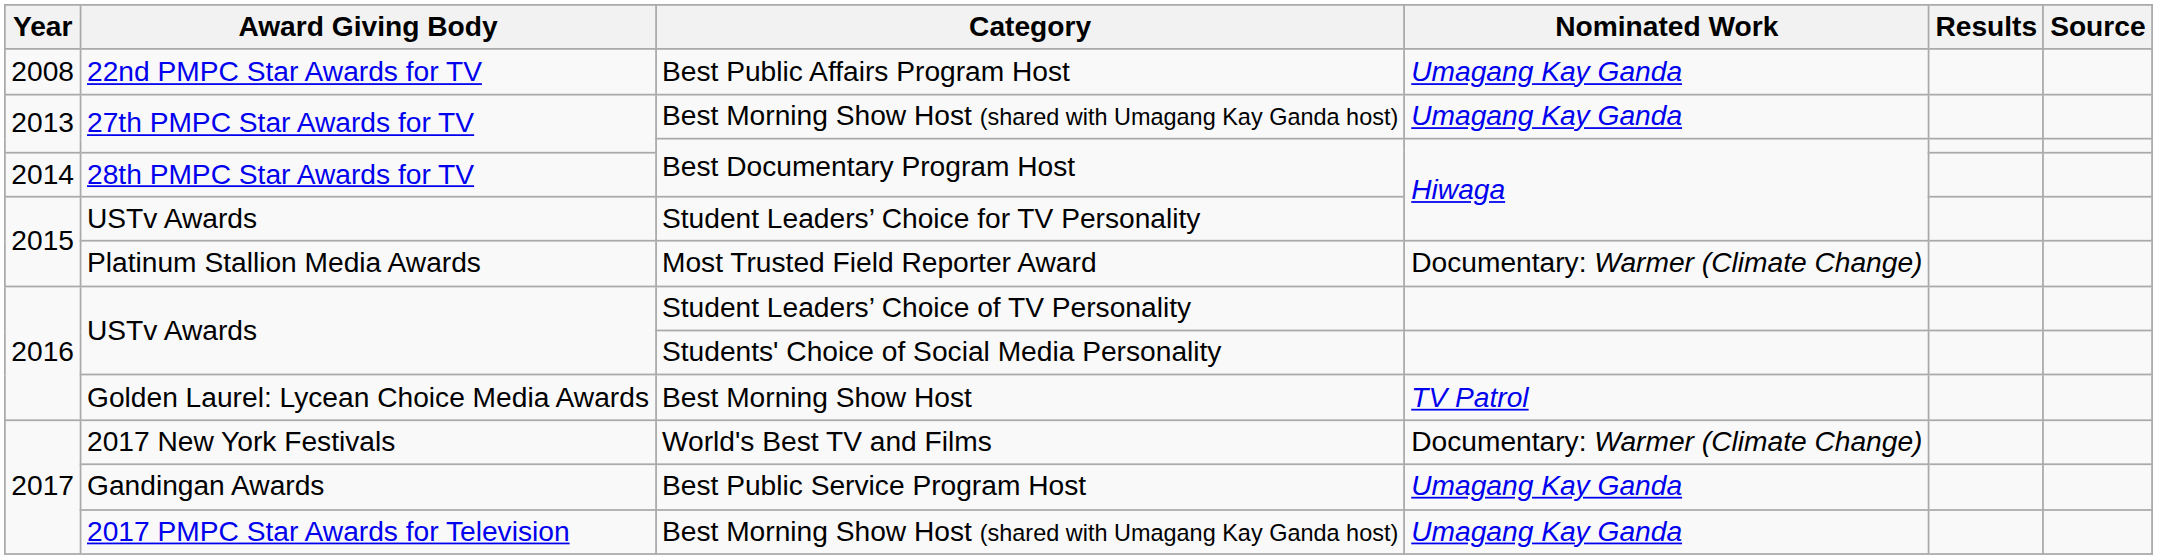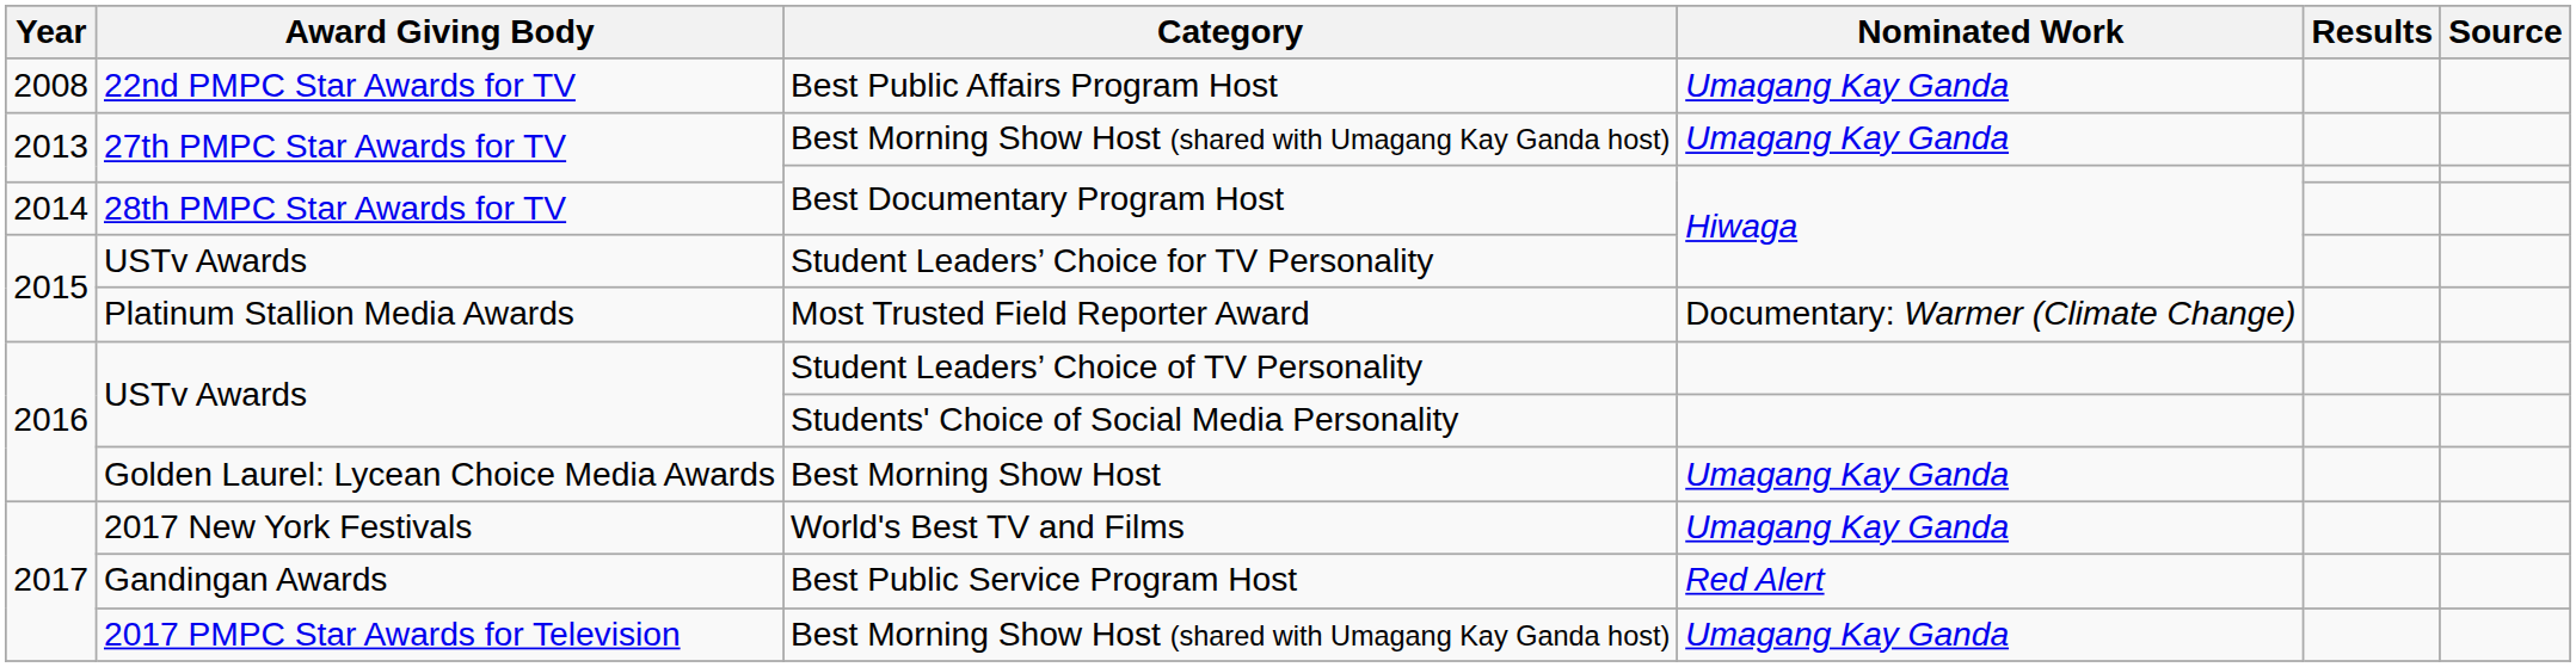Best Morning Show Host | Nominated Work: TV Patrol -> Umagang Kay Ganda
World's Best TV and Films | Nominated Work: Documentary: Warmer (Climate Change) -> Umagang Kay Ganda
Best Public Service Program Host | Nominated Work: Umagang Kay Ganda -> Red Alert
